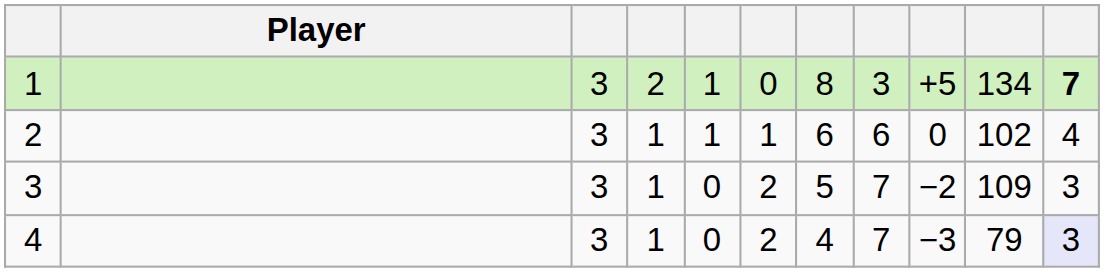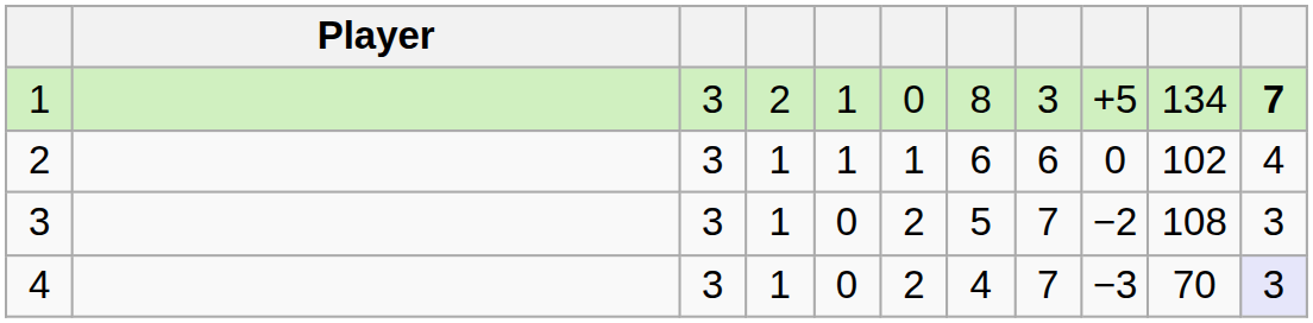row 4 | column 10: 109 -> 108
row 5 | column 10: 79 -> 70
